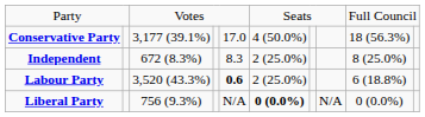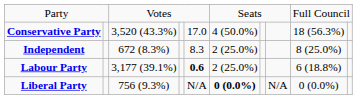Conservative Party | column 3: 3,177 (39.1%) -> 3,520 (43.3%)
Labour Party | column 3: 3,520 (43.3%) -> 3,177 (39.1%)
